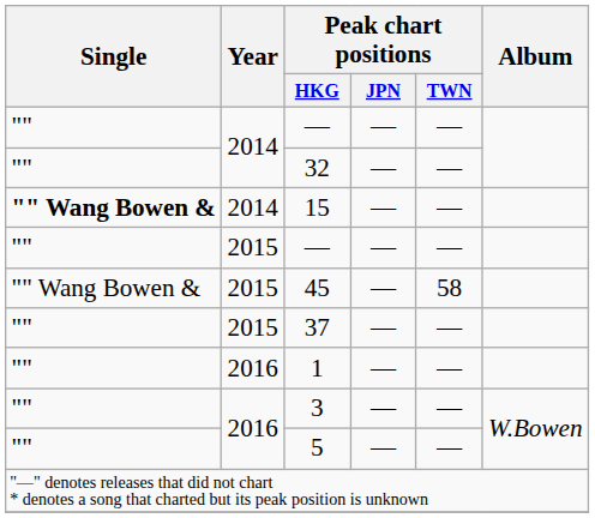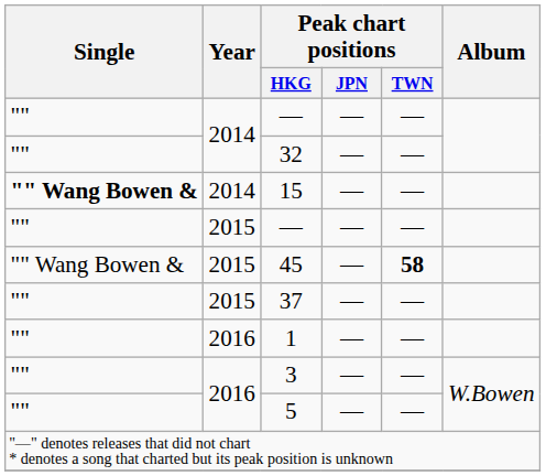45 | Peak chart positions / TWN: normal -> bold
